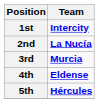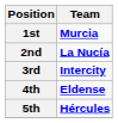1st | Team: Intercity -> Murcia
3rd | Team: Murcia -> Intercity
